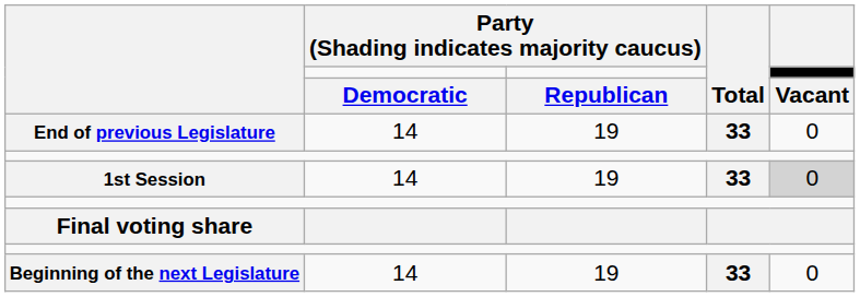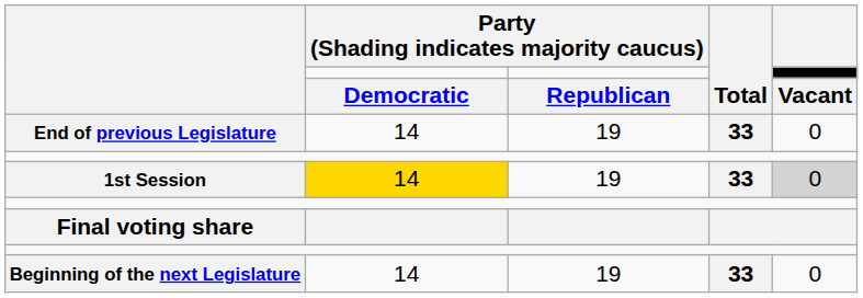1st Session | column 2: no background -> gold background
